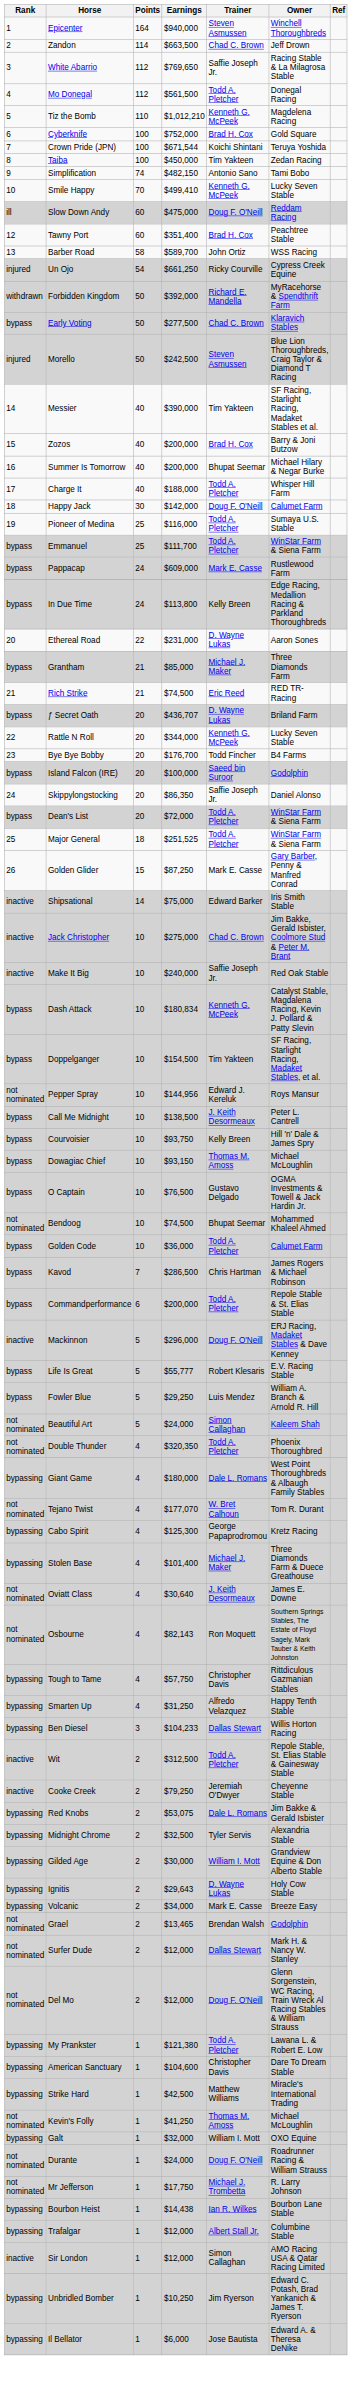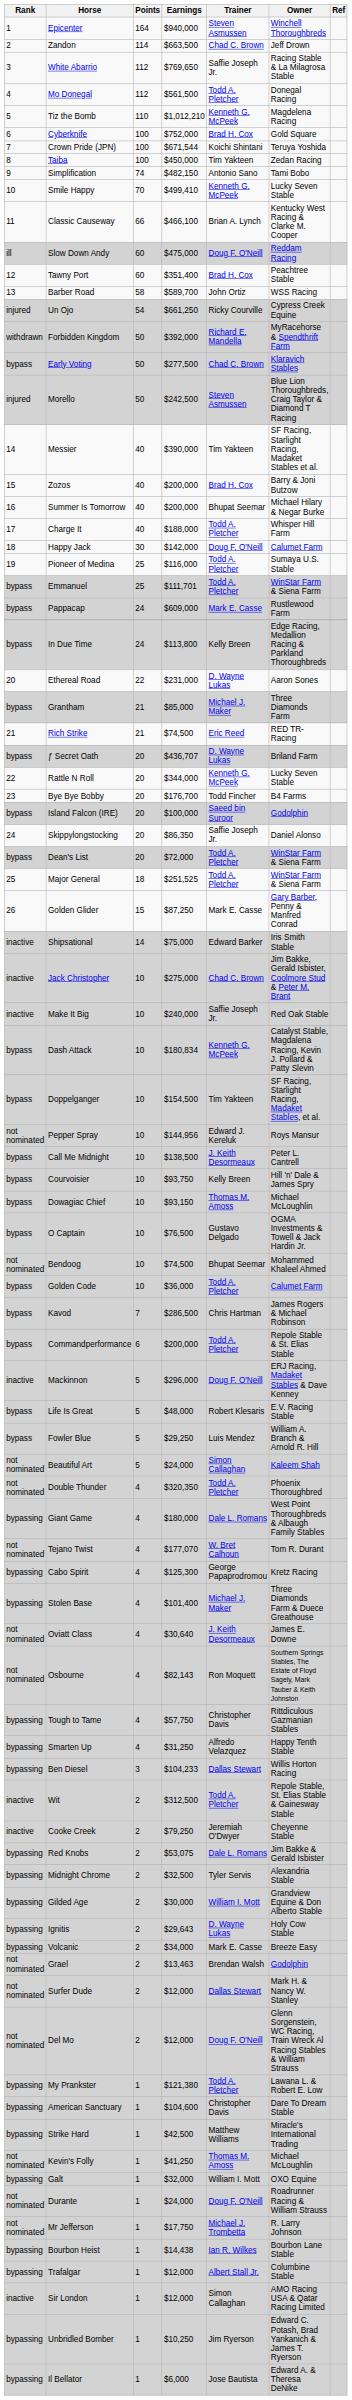+ row: 11 | Classic Causeway | 66 | $466,100 | Brian A. Lynch | Kentucky West Racing & Clarke M. Cooper
Emmanuel | Earnings: $111,700 -> $111,701
Life Is Great | Earnings: $55,777 -> $48,000
Grael | Earnings: $13,465 -> $13,463
